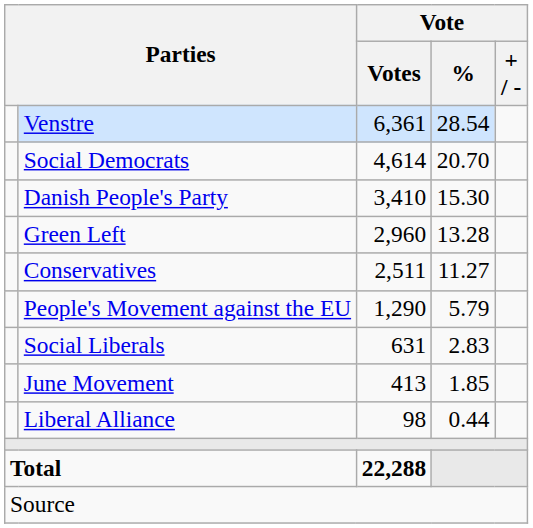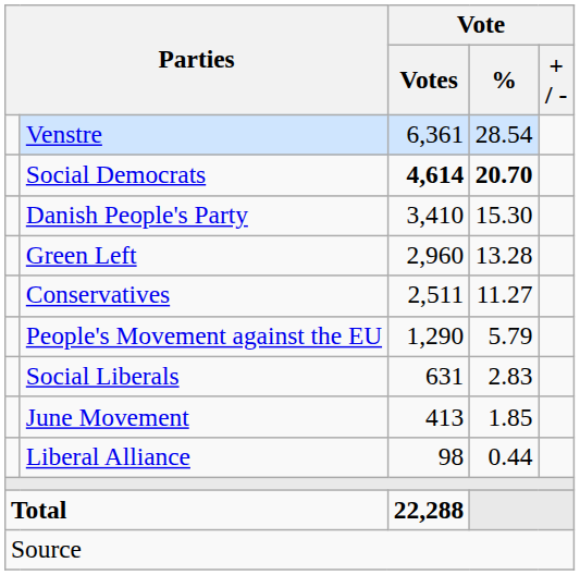Social Democrats | Vote / Votes: normal -> bold
Social Democrats | Vote / %: normal -> bold
